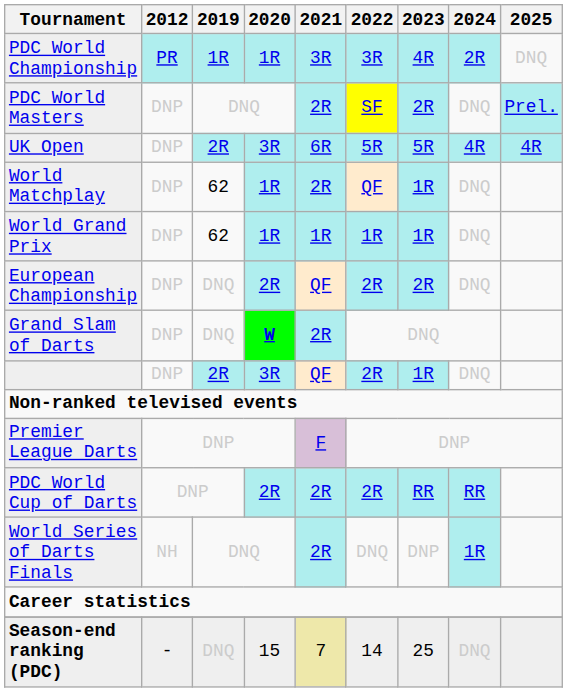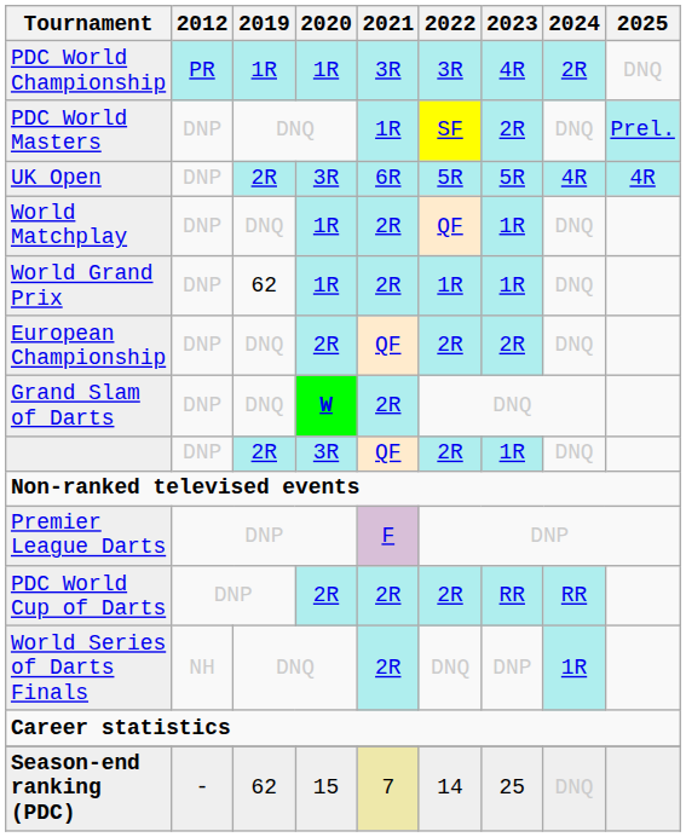PDC World Masters | 2021: 2R -> 1R
World Matchplay | 2019: 62 -> DNQ
World Grand Prix | 2021: 1R -> 2R
Season-end ranking (PDC) | 2019: DNQ -> 62
